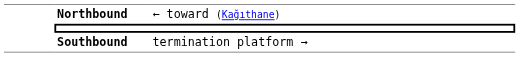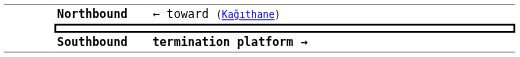Southbound | column 2: normal -> bold
